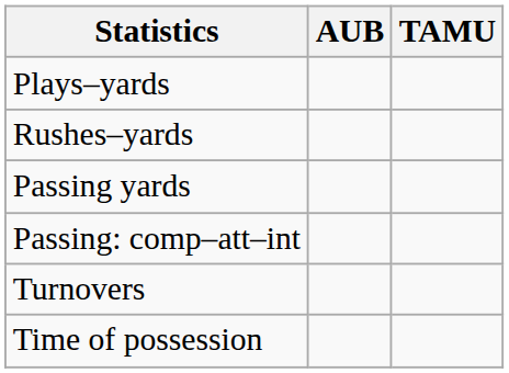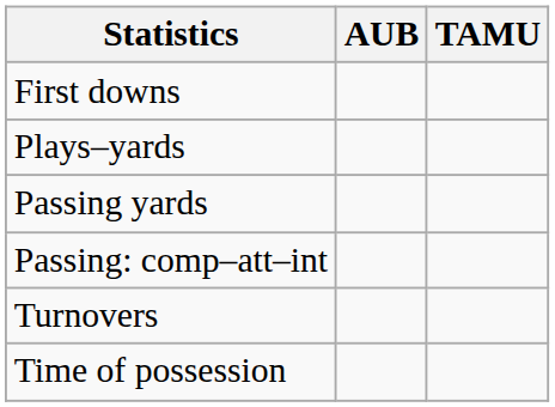+ row: First downs
- row: Rushes–yards
